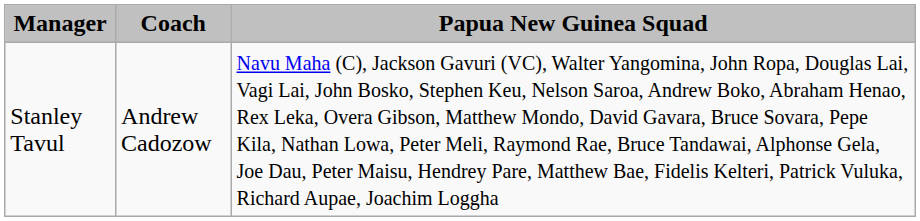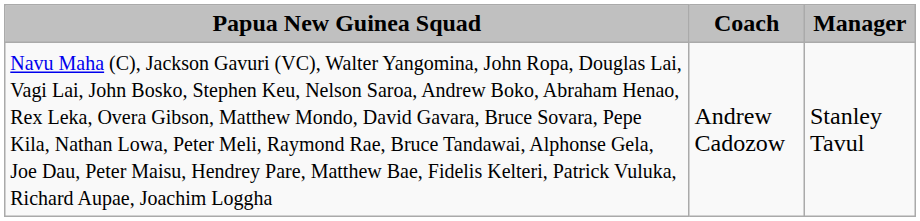columns swapped: Papua New Guinea Squad <-> Manager
